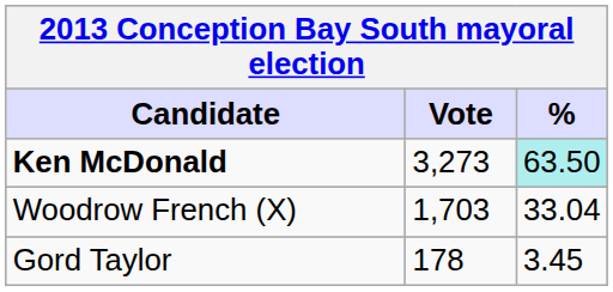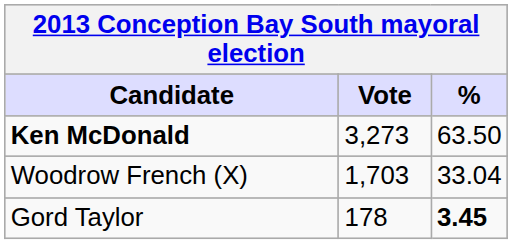Ken McDonald | %: paleturquoise background -> no background
Gord Taylor | %: normal -> bold
